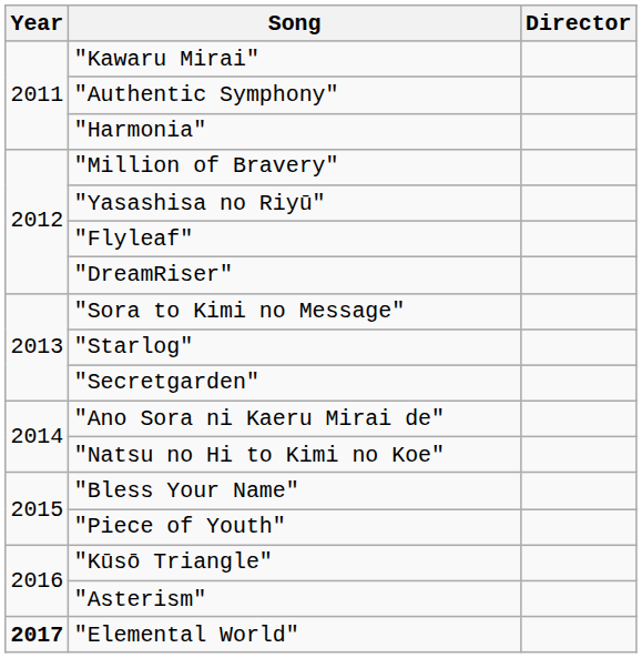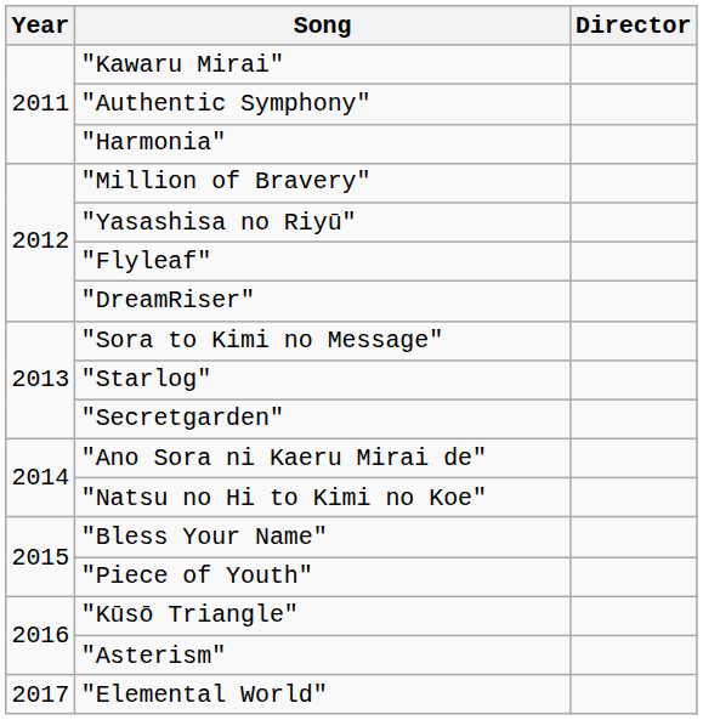"Elemental World" | Year: bold -> normal
